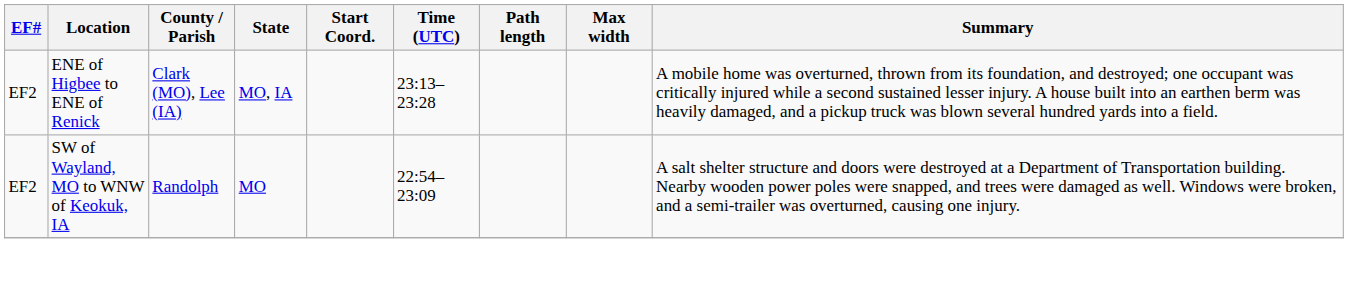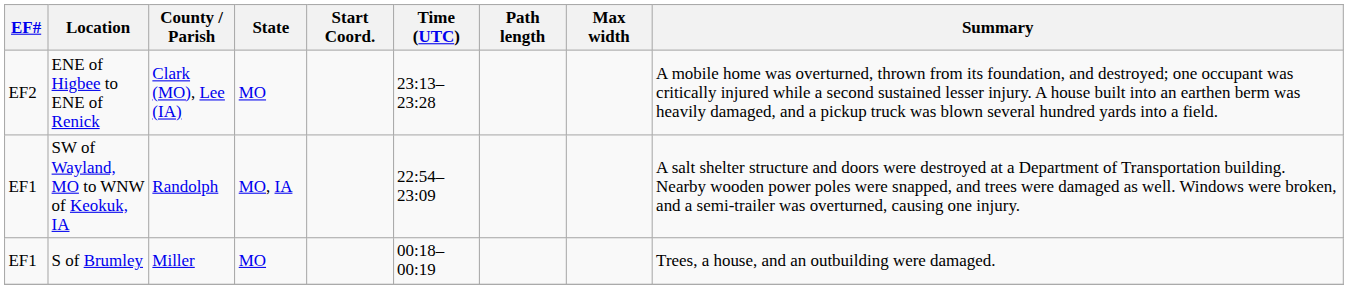ENE of Higbee to ENE of Renick | State: MO, IA -> MO
SW of Wayland, MO to WNW of Keokuk, IA | EF#: EF2 -> EF1
SW of Wayland, MO to WNW of Keokuk, IA | State: MO -> MO, IA
+ row: EF1 | S of Brumley | Miller | MO | 00:18–00:19 | Trees, a house, and an outbuilding were damaged.
